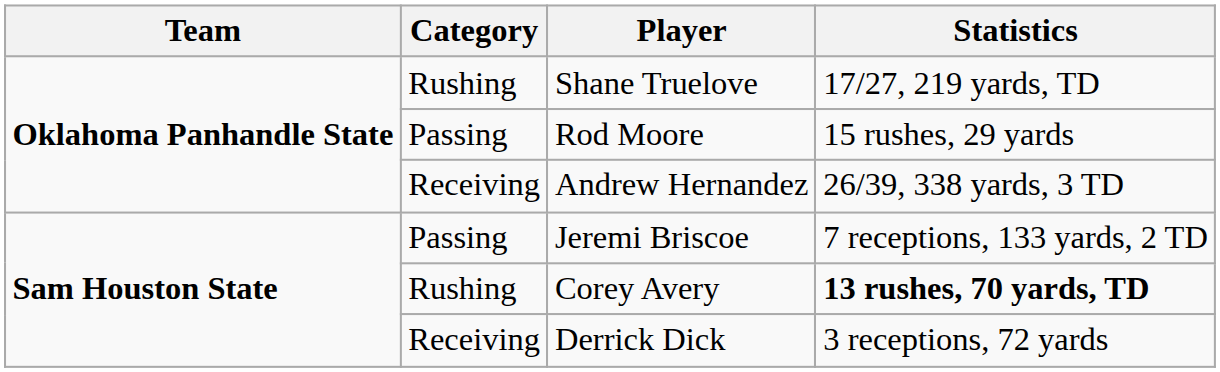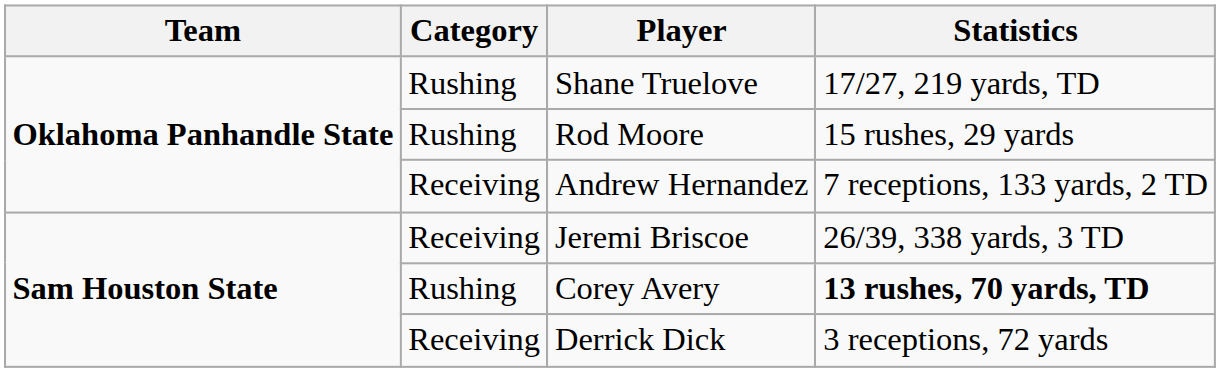Rod Moore | Category: Passing -> Rushing
Andrew Hernandez | Statistics: 26/39, 338 yards, 3 TD -> 7 receptions, 133 yards, 2 TD
Jeremi Briscoe | Category: Passing -> Receiving
Jeremi Briscoe | Statistics: 7 receptions, 133 yards, 2 TD -> 26/39, 338 yards, 3 TD
